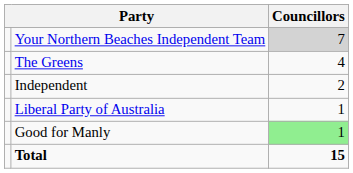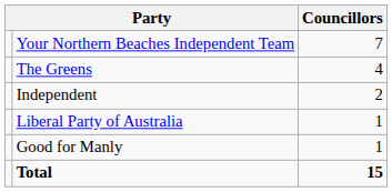Your Northern Beaches Independent Team | Councillors: lightgrey background -> no background
Good for Manly | Councillors: lightgreen background -> no background
